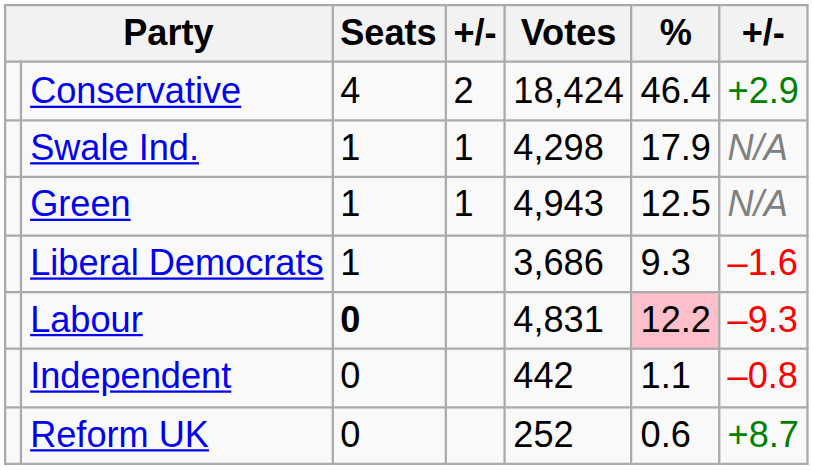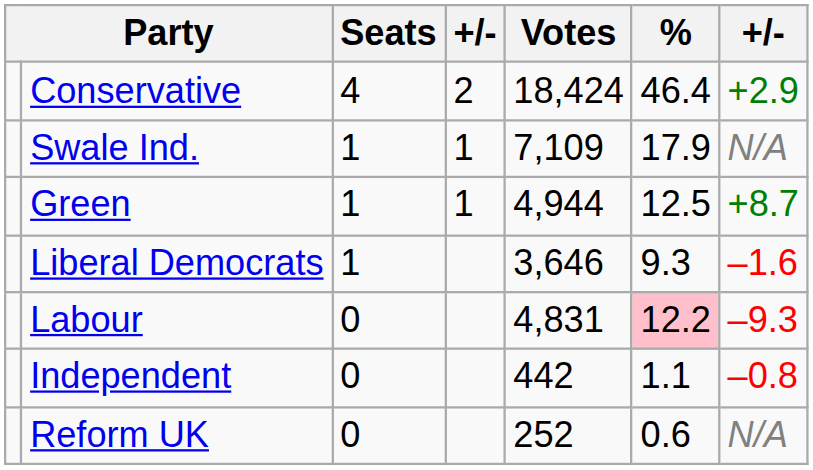Swale Ind. | Votes: 4,298 -> 7,109
Green | Votes: 4,943 -> 4,944
Green | column 7: N/A -> +8.7
Liberal Democrats | Votes: 3,686 -> 3,646
Labour | Seats: bold -> normal
Reform UK | column 7: +8.7 -> N/A
